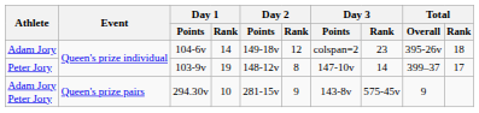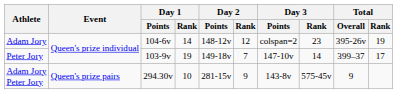Adam Jory | Day 2 / Points: 149-18v -> 148-12v
Adam Jory | Total / Rank: 18 -> 19
Peter Jory | Day 2 / Points: 148-12v -> 149-18v
Peter Jory | Day 2 / Rank: 8 -> 7
